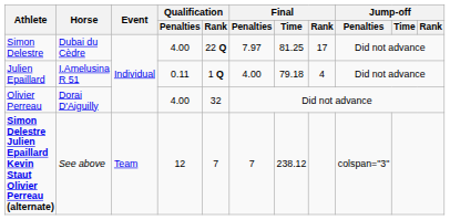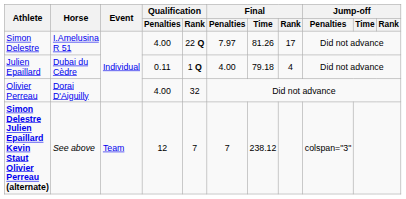Simon Delestre | Horse: Dubai du Cèdre -> I.Amelusina R 51
Simon Delestre | Final / Time: 81.25 -> 81.26
Julien Epaillard | Horse: I.Amelusina R 51 -> Dubai du Cèdre
